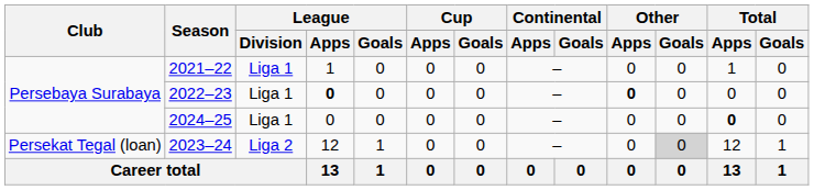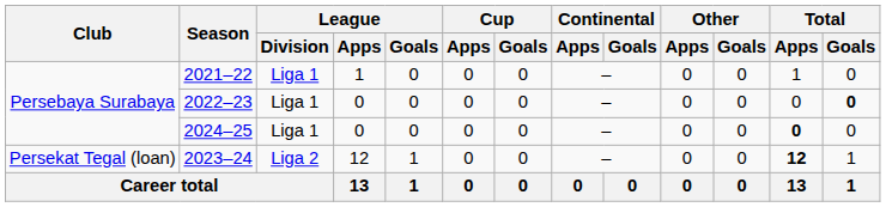2022–23 | League / Apps: bold -> normal
2022–23 | Other / Apps: bold -> normal
2022–23 | Total / Goals: normal -> bold
2023–24 | Other / Goals: lightgrey background -> no background
2023–24 | Total / Apps: normal -> bold
